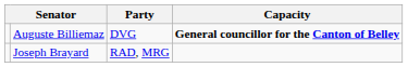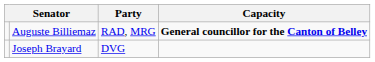Auguste Billiemaz | Party: DVG -> RAD, MRG
Joseph Brayard | Party: RAD, MRG -> DVG
